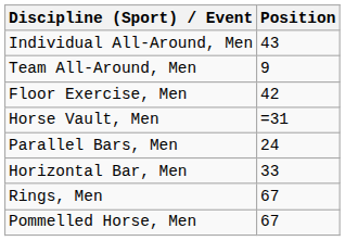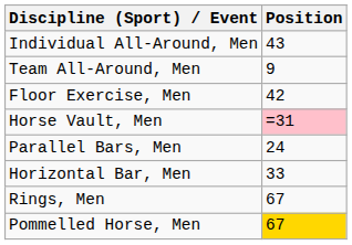Horse Vault, Men | Position: no background -> pink background
Pommelled Horse, Men | Position: no background -> gold background
